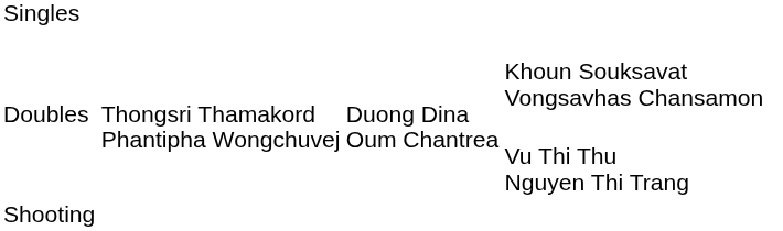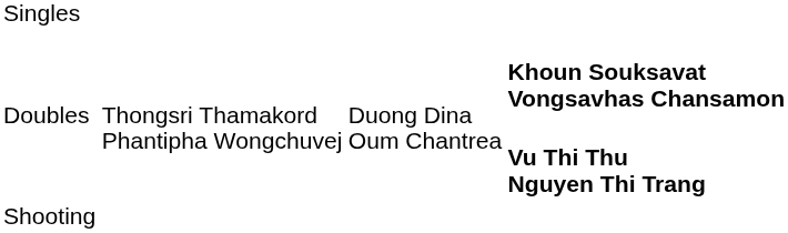Doubles / Khoun Souksavat Vongsavhas Chansamon | column 4: normal -> bold
Doubles / Vu Thi Thu Nguyen Thi Trang | column 4: normal -> bold
